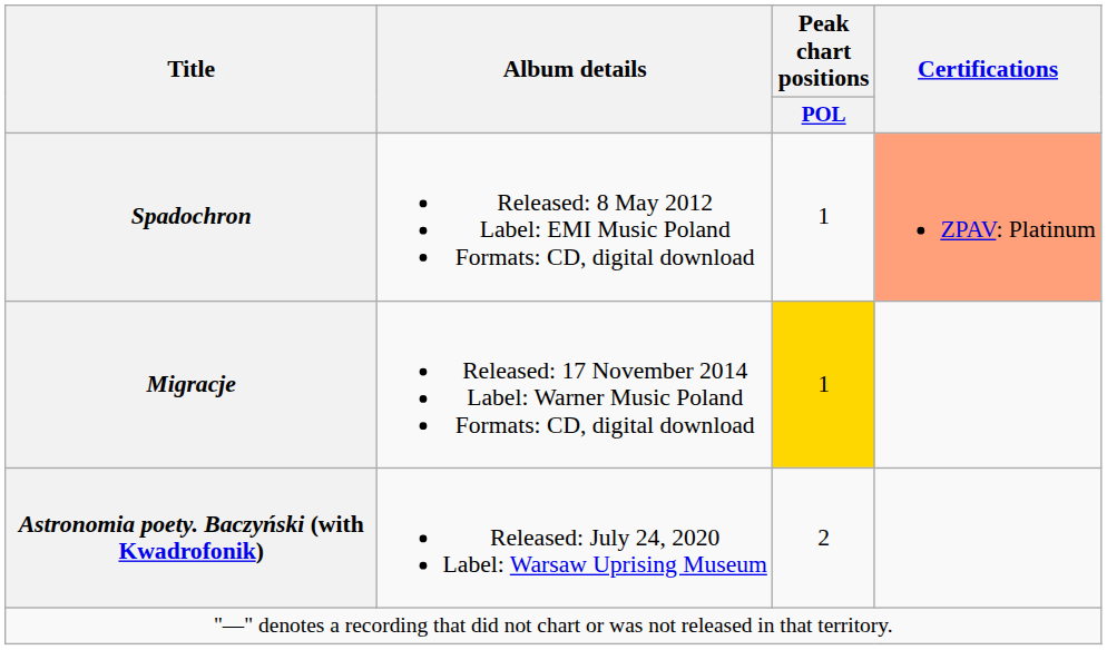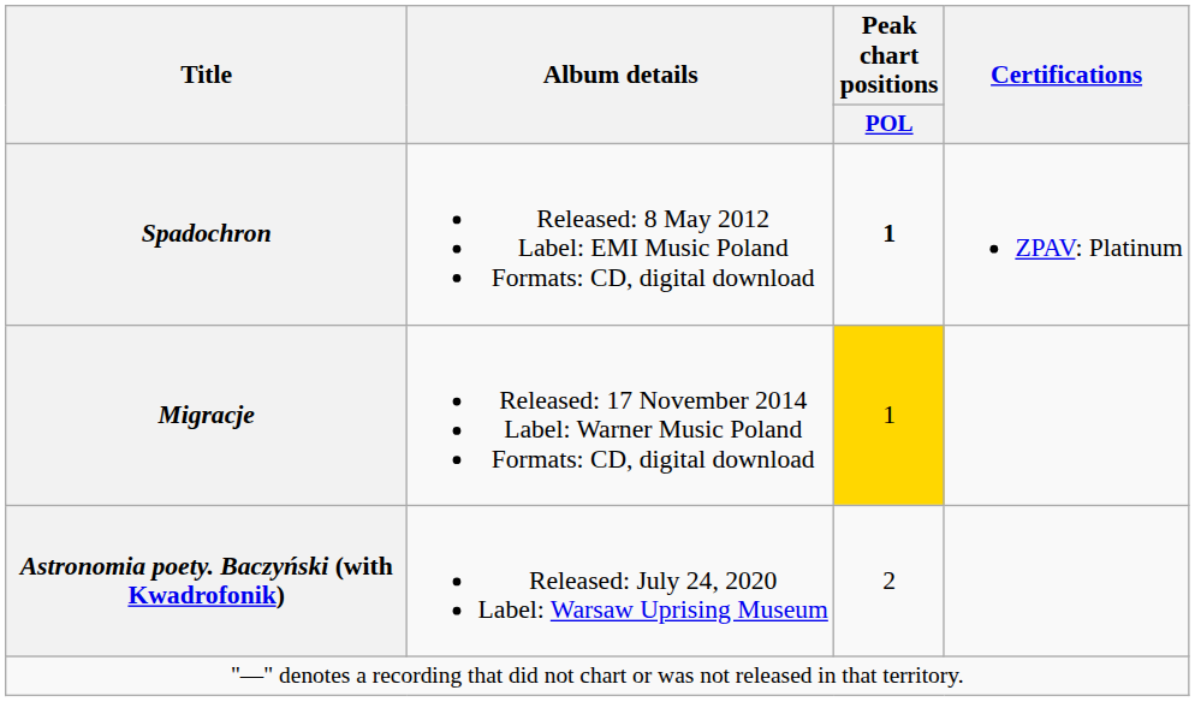Spadochron | Peak chart positions / POL: normal -> bold
Spadochron | Certifications: lightsalmon background -> no background
